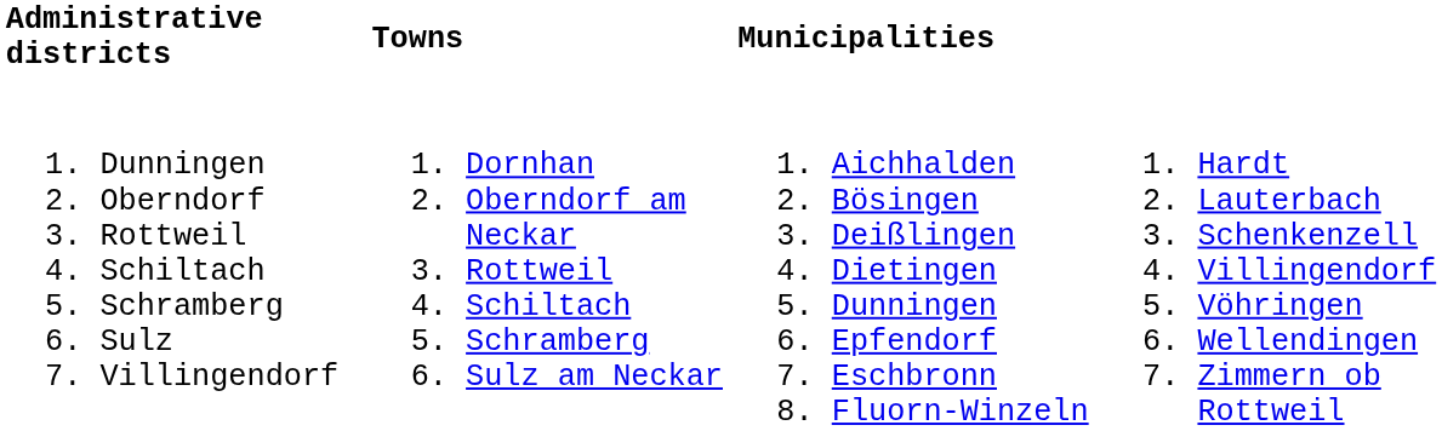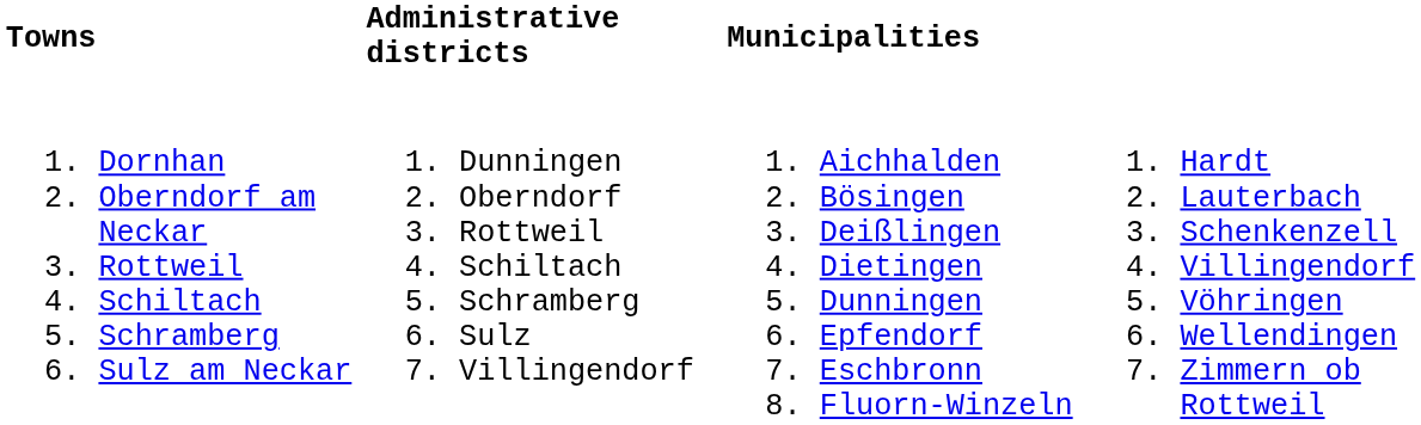columns swapped: Towns <-> Administrative districts
